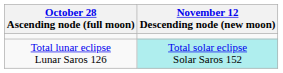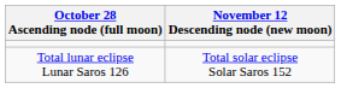row 3 | November 12 Descending node (new moon): paleturquoise background -> no background
